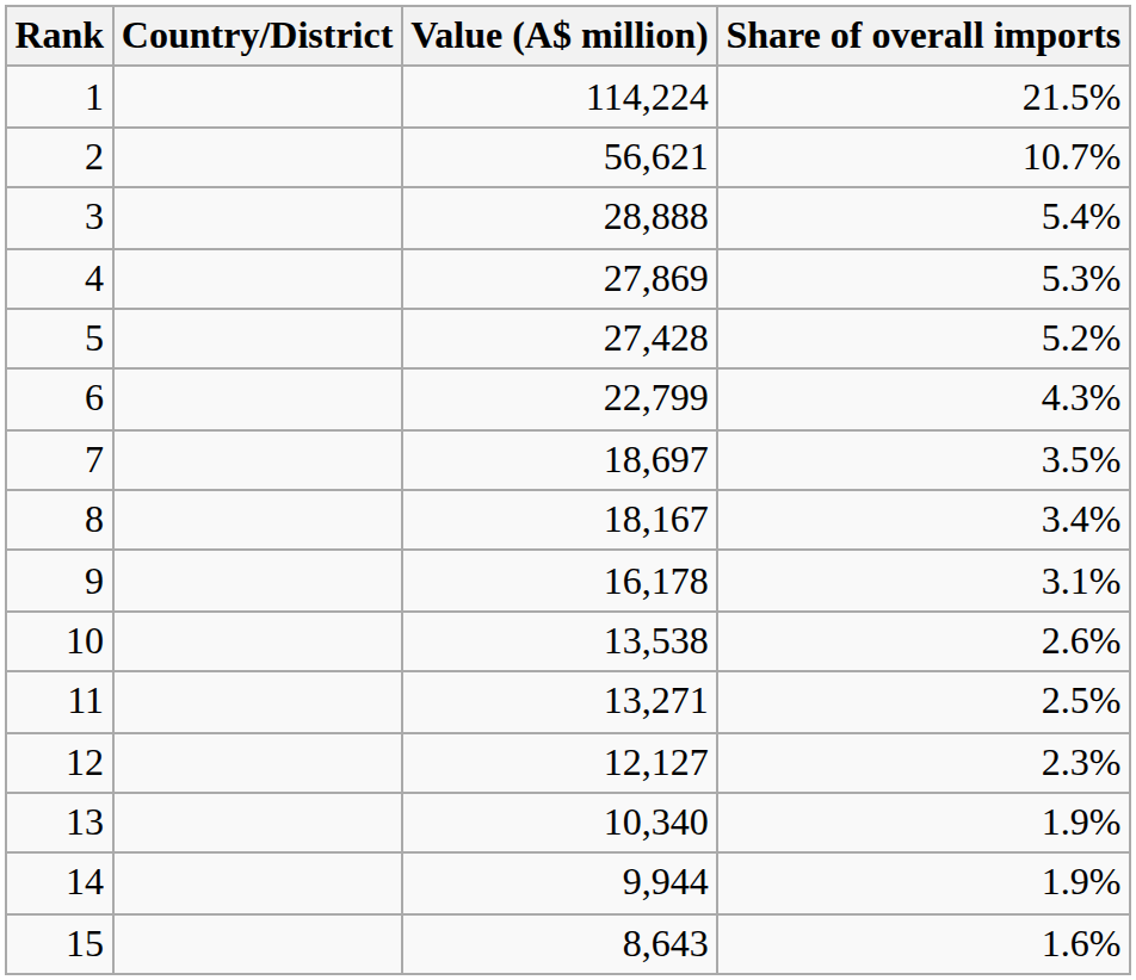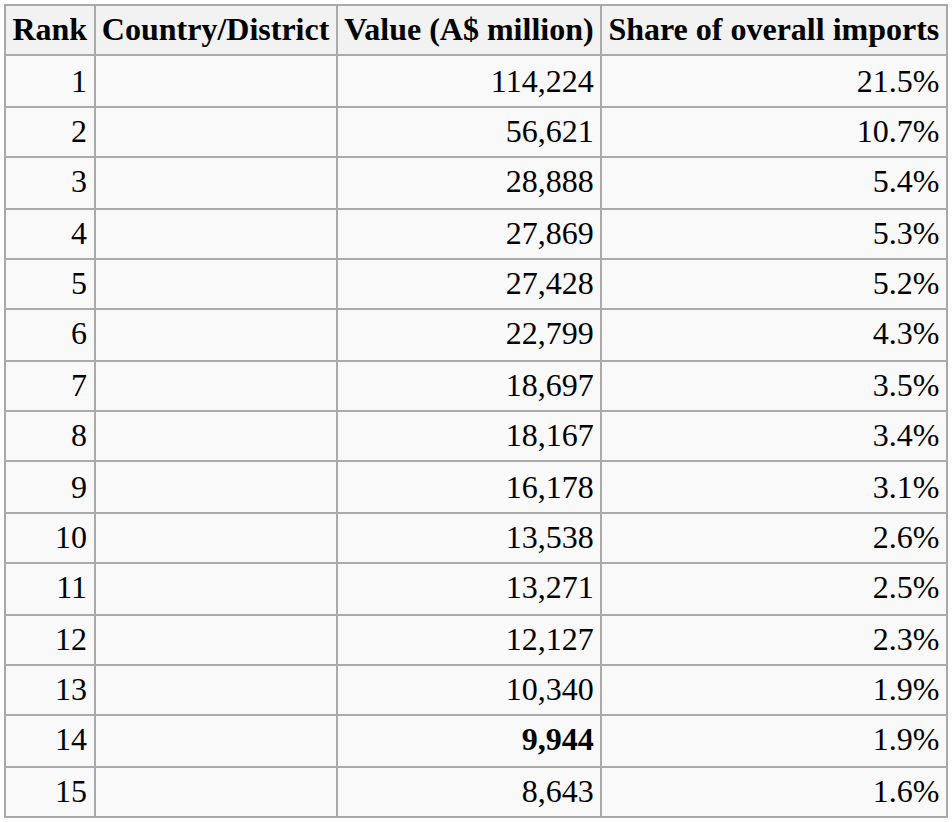14 | Value (A$ million): normal -> bold
